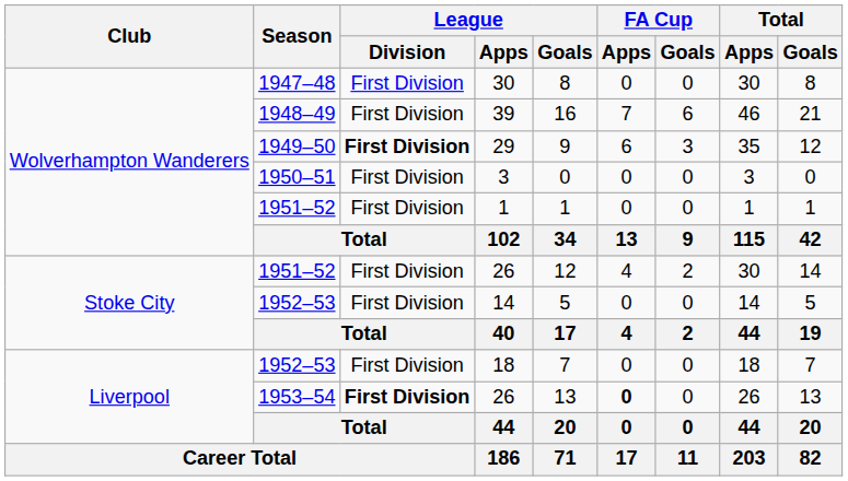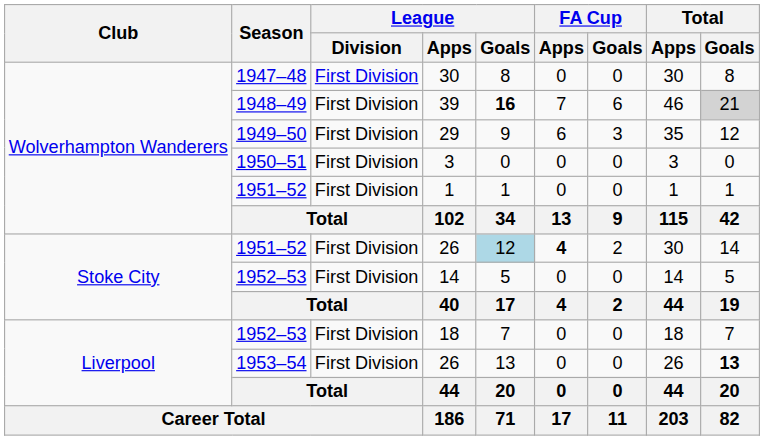39 | League / Goals: normal -> bold
39 | Total / Goals: no background -> lightgrey background
29 | League / Division: bold -> normal
1951–52 / 26 | League / Goals: no background -> lightblue background
1951–52 / 26 | FA Cup / Apps: normal -> bold
1953–54 / 26 | League / Division: bold -> normal
1953–54 / 26 | FA Cup / Apps: bold -> normal
1953–54 / 26 | Total / Goals: normal -> bold
